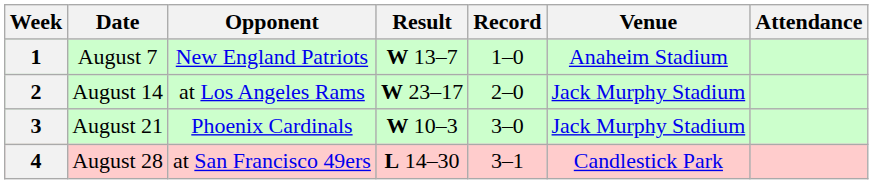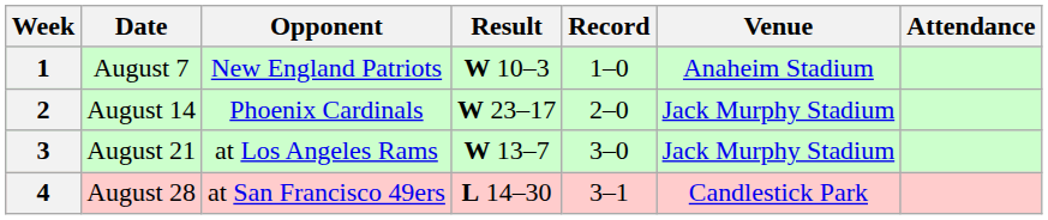1 | Result: W 13–7 -> W 10–3
2 | Opponent: at Los Angeles Rams -> Phoenix Cardinals
3 | Opponent: Phoenix Cardinals -> at Los Angeles Rams
3 | Result: W 10–3 -> W 13–7
